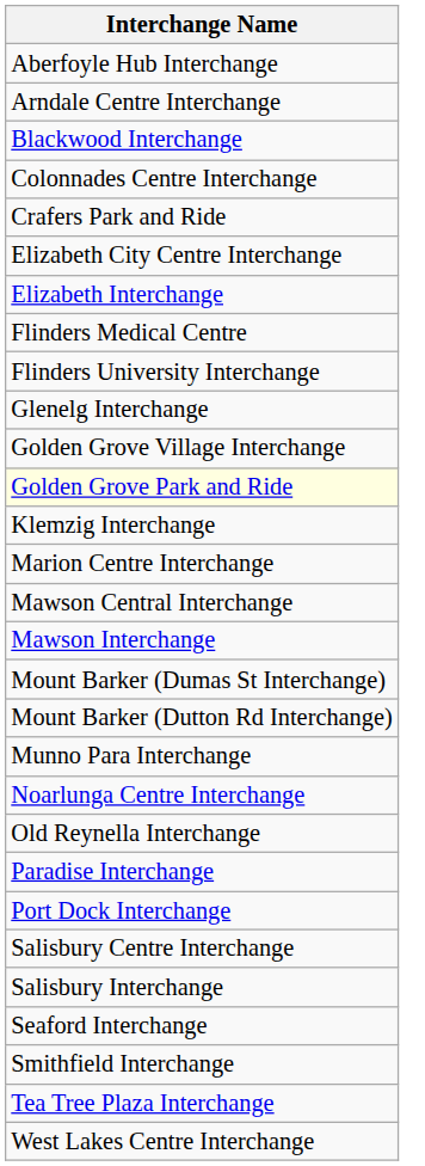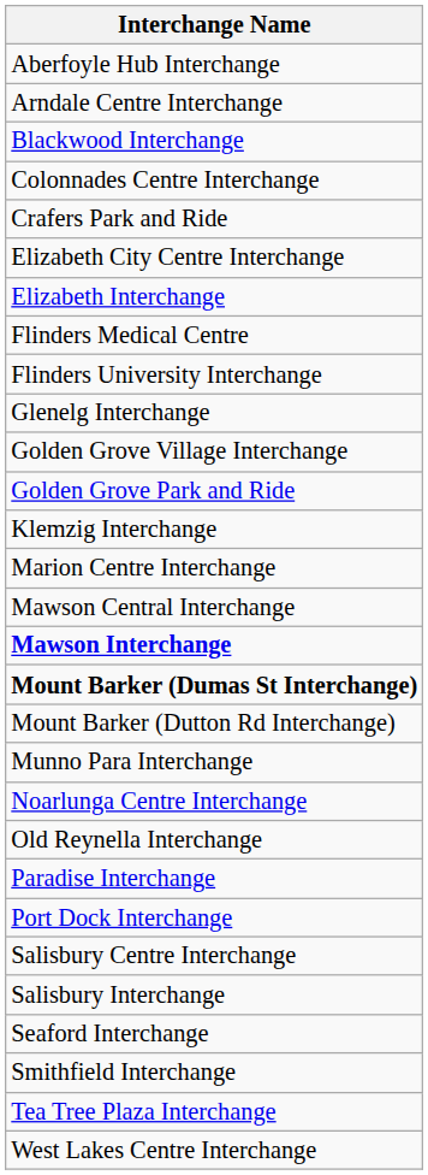row 13 | column 1: lightyellow background -> no background
row 17 | column 1: normal -> bold
row 18 | column 1: normal -> bold
